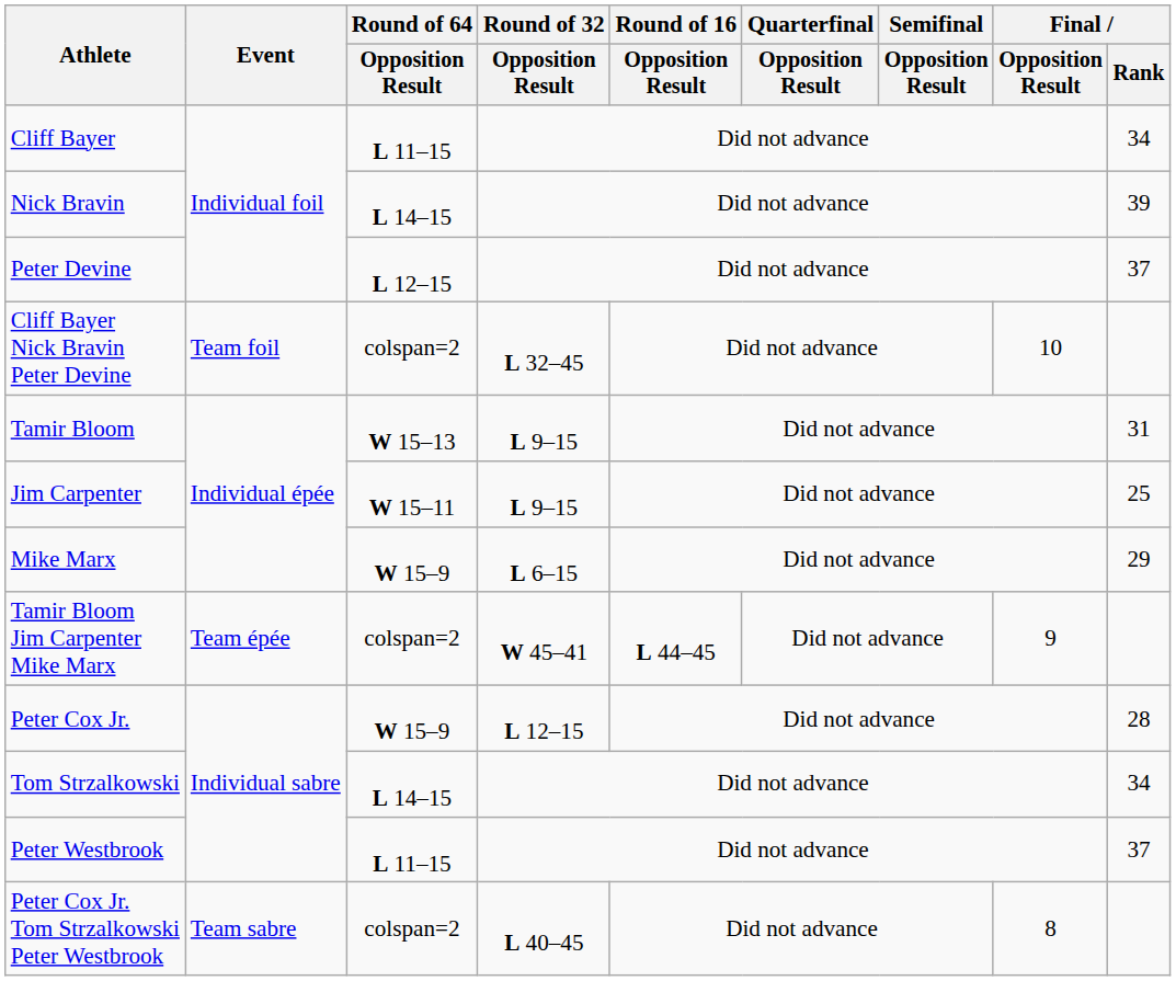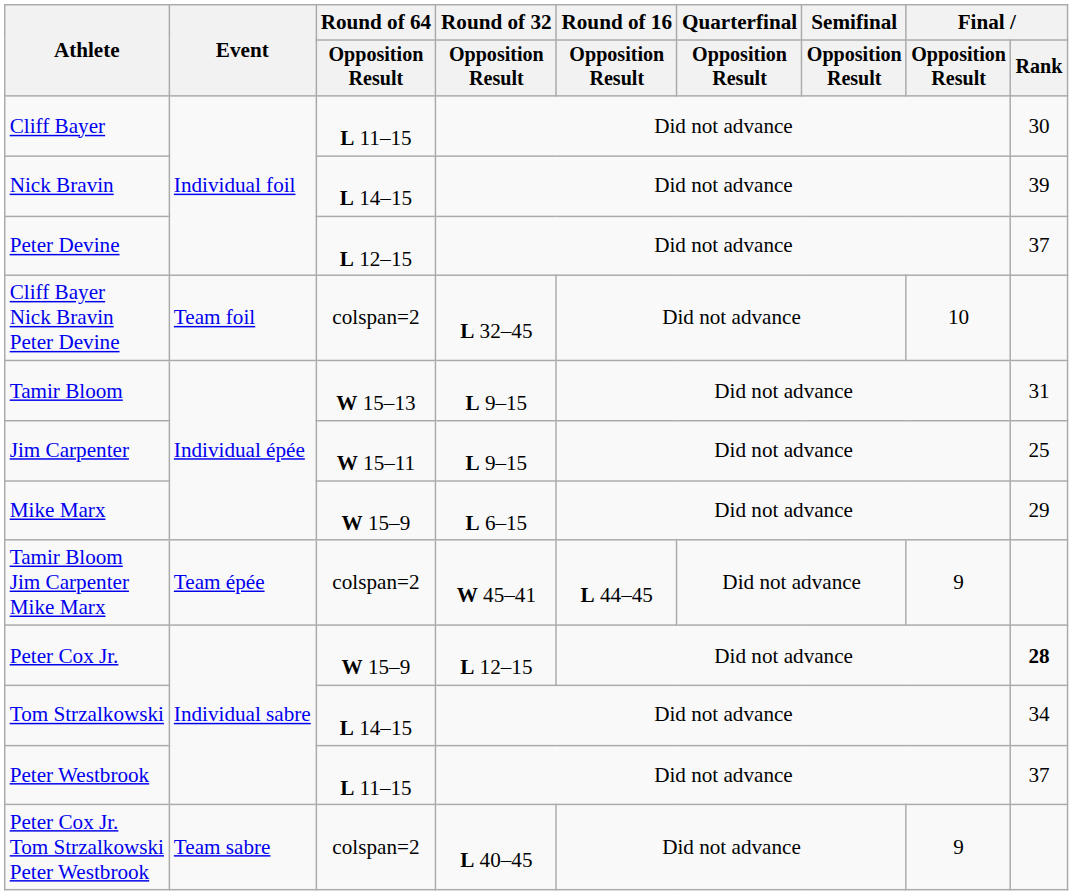Cliff Bayer | Final / Rank: 34 -> 30
Peter Cox Jr. | Final / Rank: normal -> bold
Peter Cox Jr. Tom Strzalkowski Peter Westbrook | Final / Opposition Result: 8 -> 9
